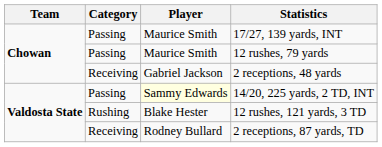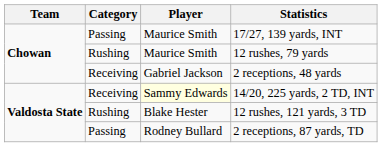12 rushes, 79 yards | Category: Passing -> Rushing
14/20, 225 yards, 2 TD, INT | Category: Passing -> Receiving
2 receptions, 87 yards, TD | Category: Receiving -> Passing
